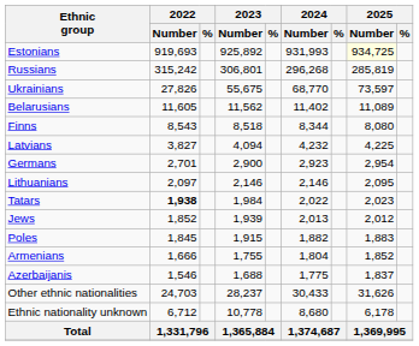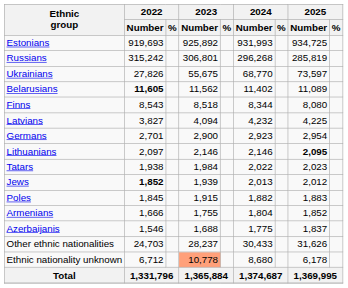Estonians | 2025 / Number: lightyellow background -> no background
Belarusians | 2022 / Number: normal -> bold
Lithuanians | 2025 / Number: normal -> bold
Tatars | 2022 / Number: bold -> normal
Jews | 2022 / Number: normal -> bold
Ethnic nationality unknown | 2023 / Number: no background -> lightsalmon background
